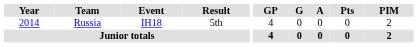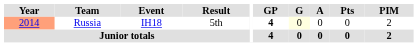Russia | Year: no background -> lightsalmon background
Russia | GP: normal -> bold
Russia | G: no background -> lightyellow background
